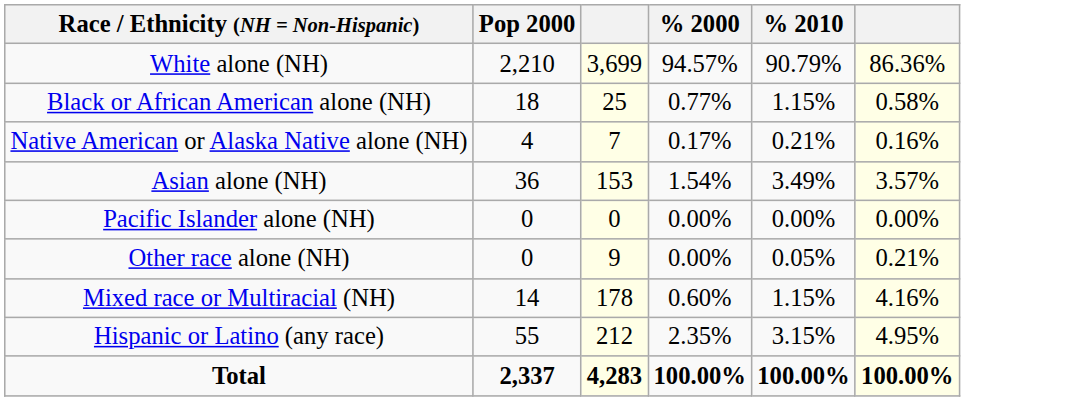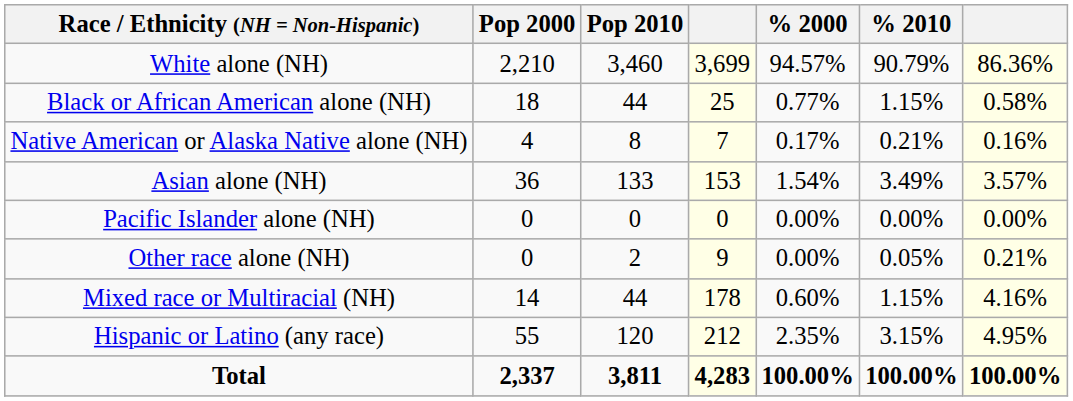+ column: Pop 2010 | 3,460 | 44 | 8 | 133 | 0 | 2 | 44 | 120 | 3,811
